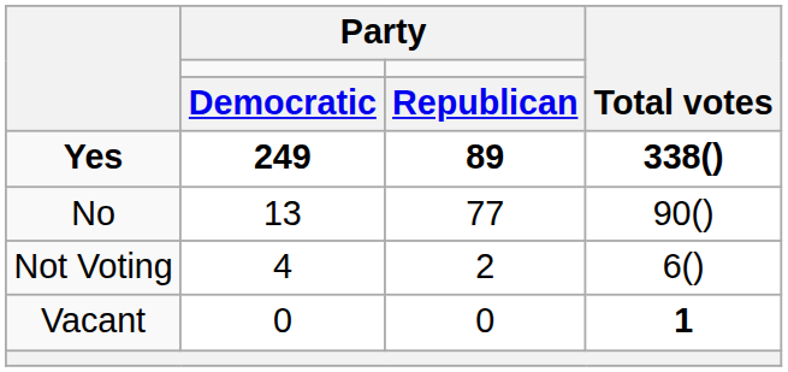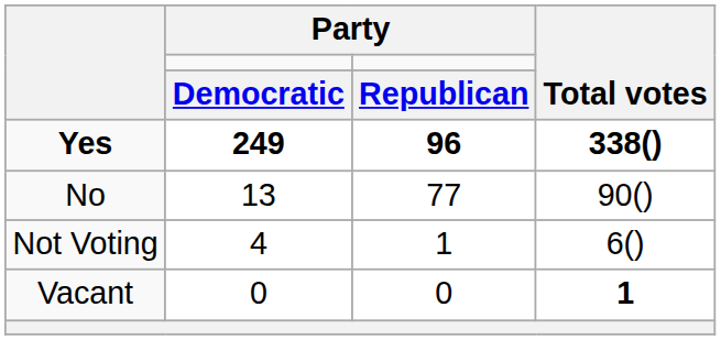Yes | column 3: 89 -> 96
Not Voting | column 3: 2 -> 1
